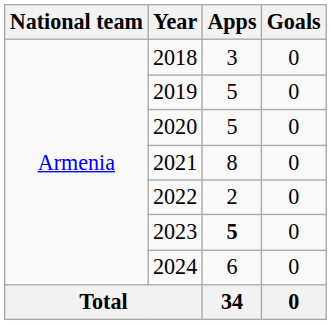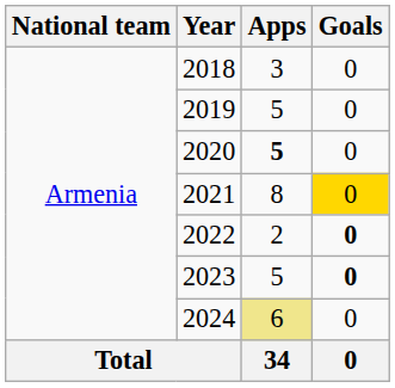2020 | Apps: normal -> bold
2021 | Goals: no background -> gold background
2022 | Goals: normal -> bold
2023 | Apps: bold -> normal
2023 | Goals: normal -> bold
2024 | Apps: no background -> khaki background
